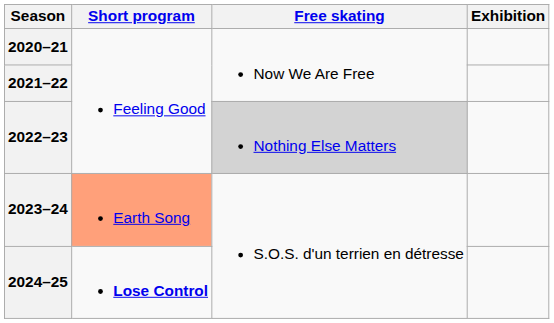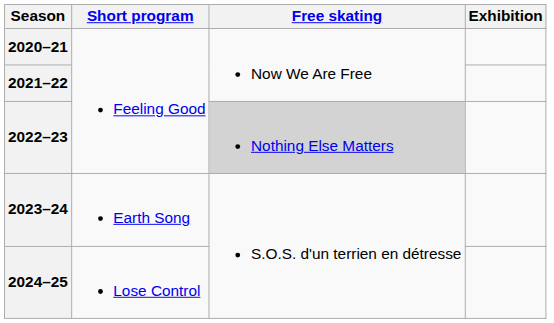2023–24 | Short program: lightsalmon background -> no background
2024–25 | Short program: bold -> normal
